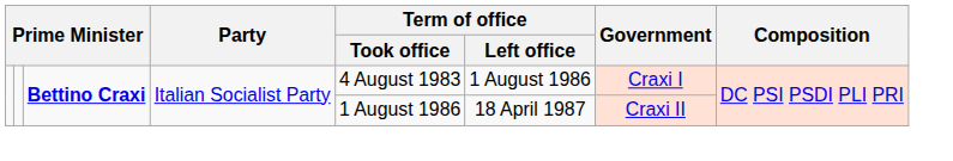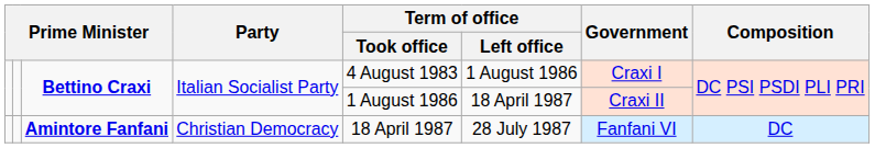+ row: Amintore Fanfani | Christian Democracy | 18 April 1987 | 28 July 1987 | Fanfani VI | DC
